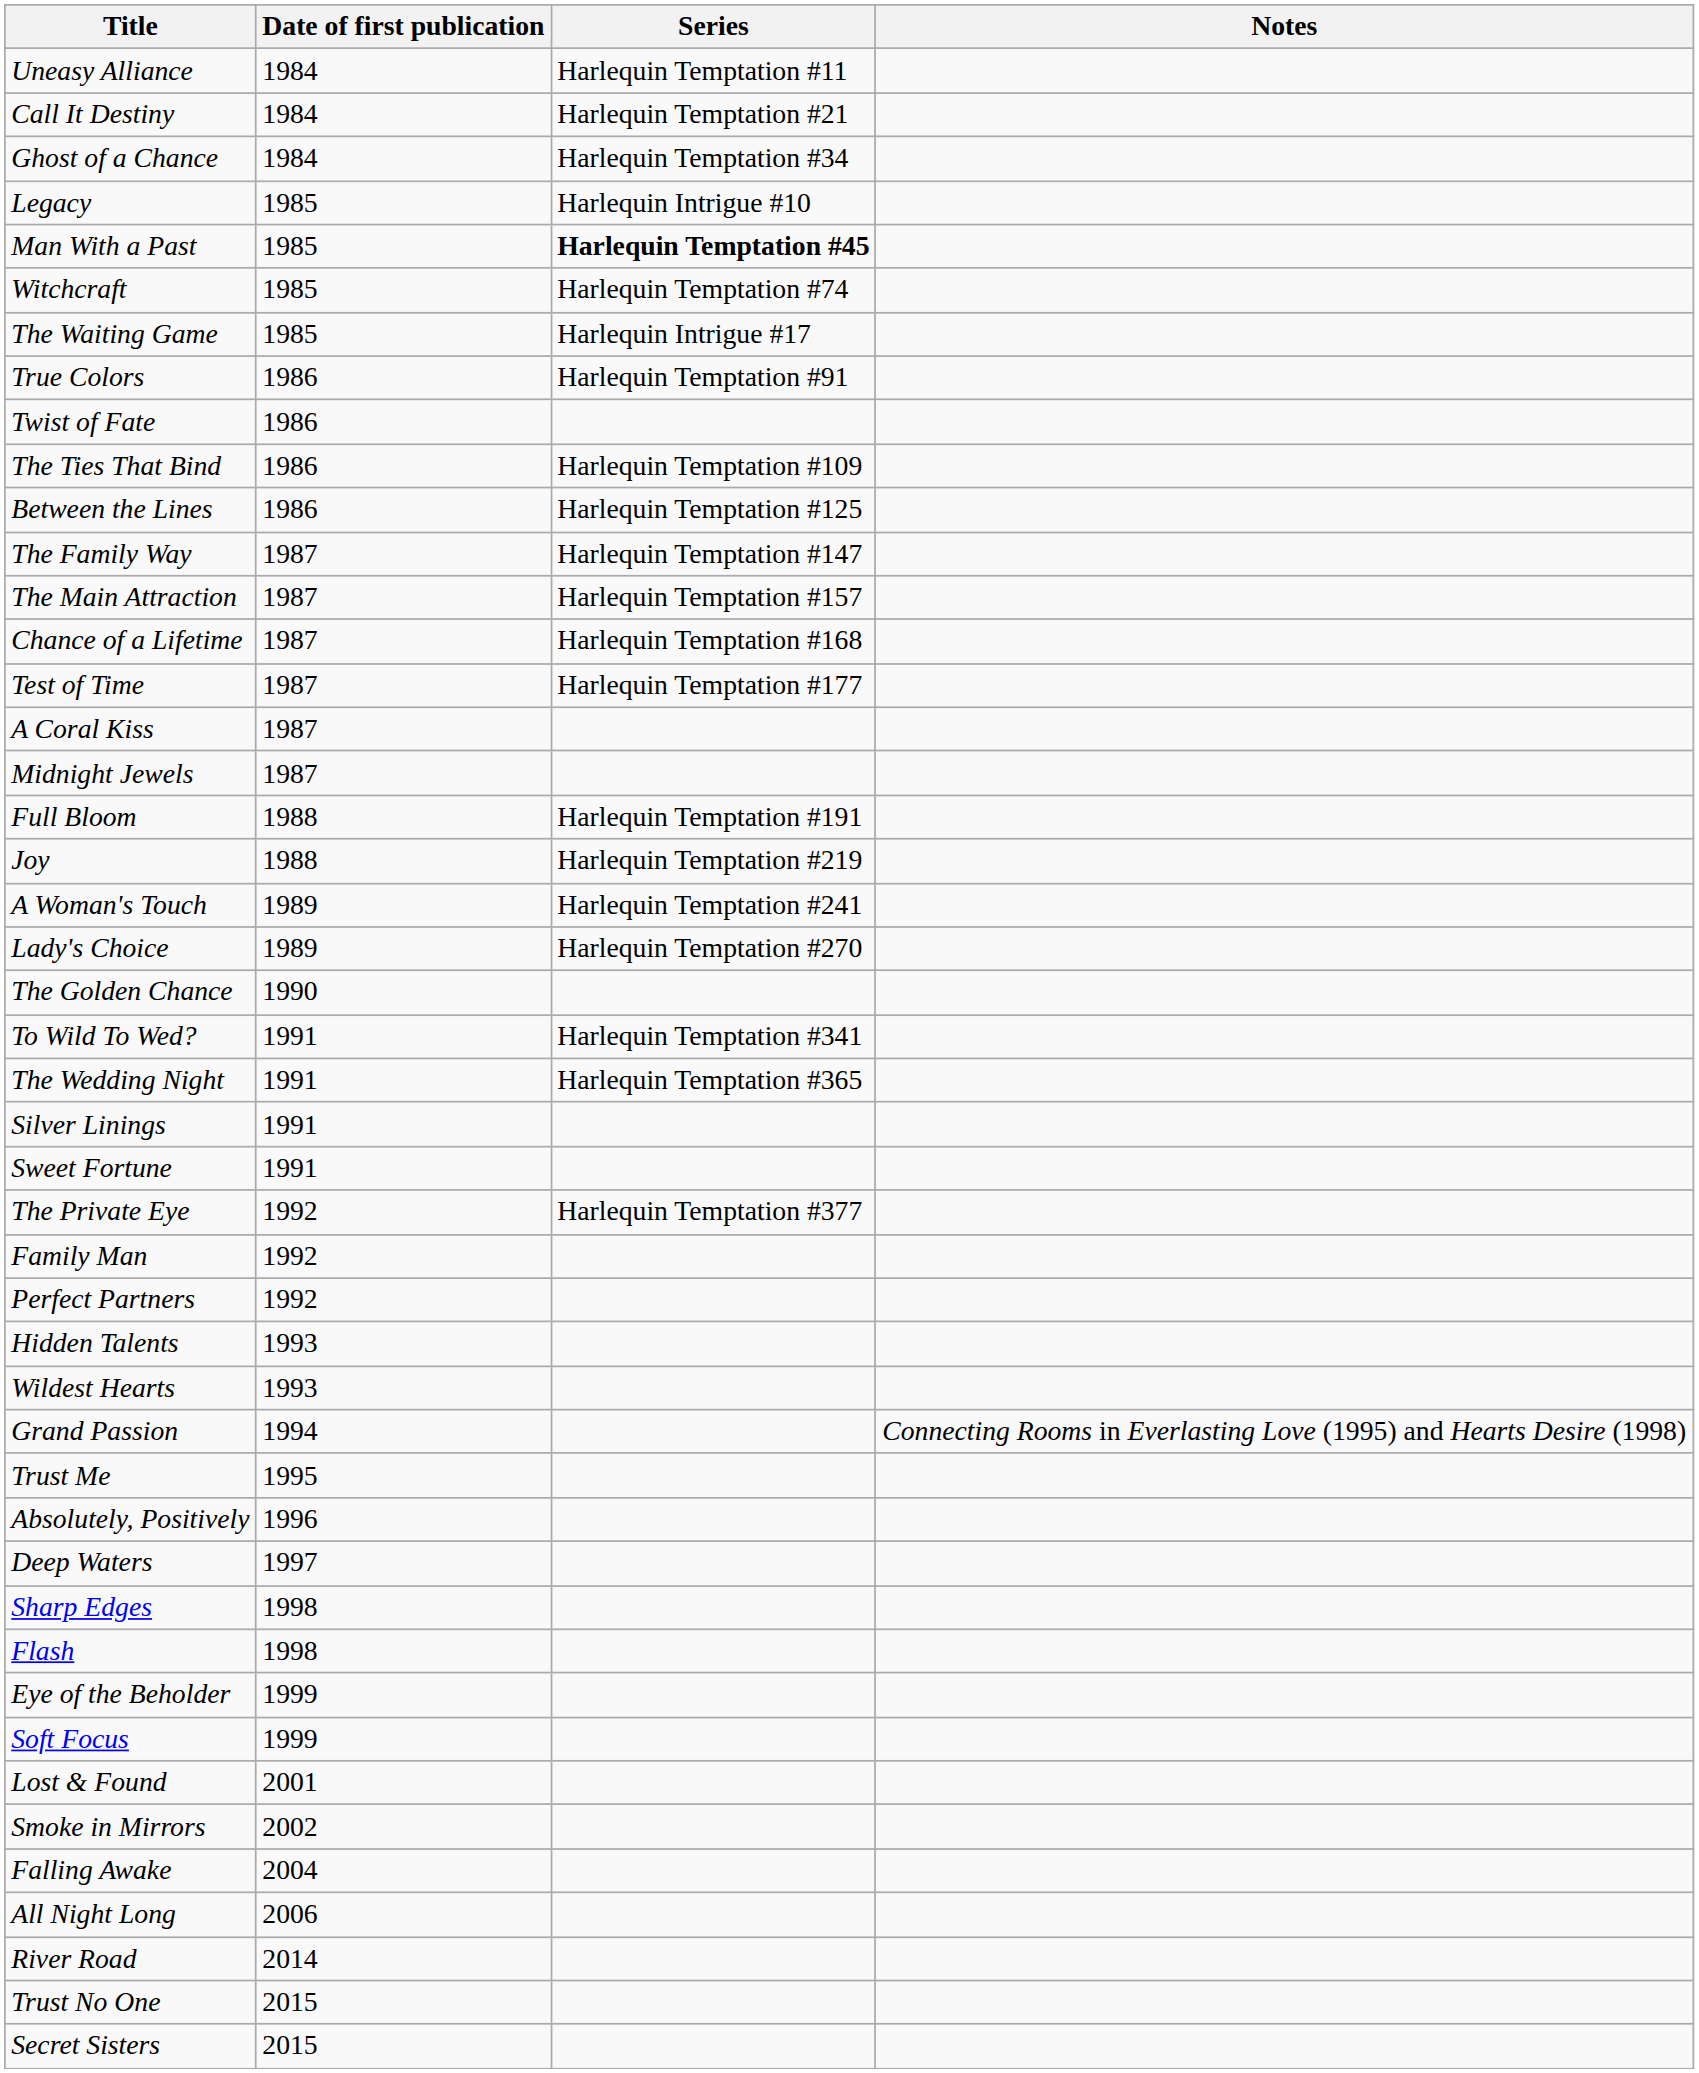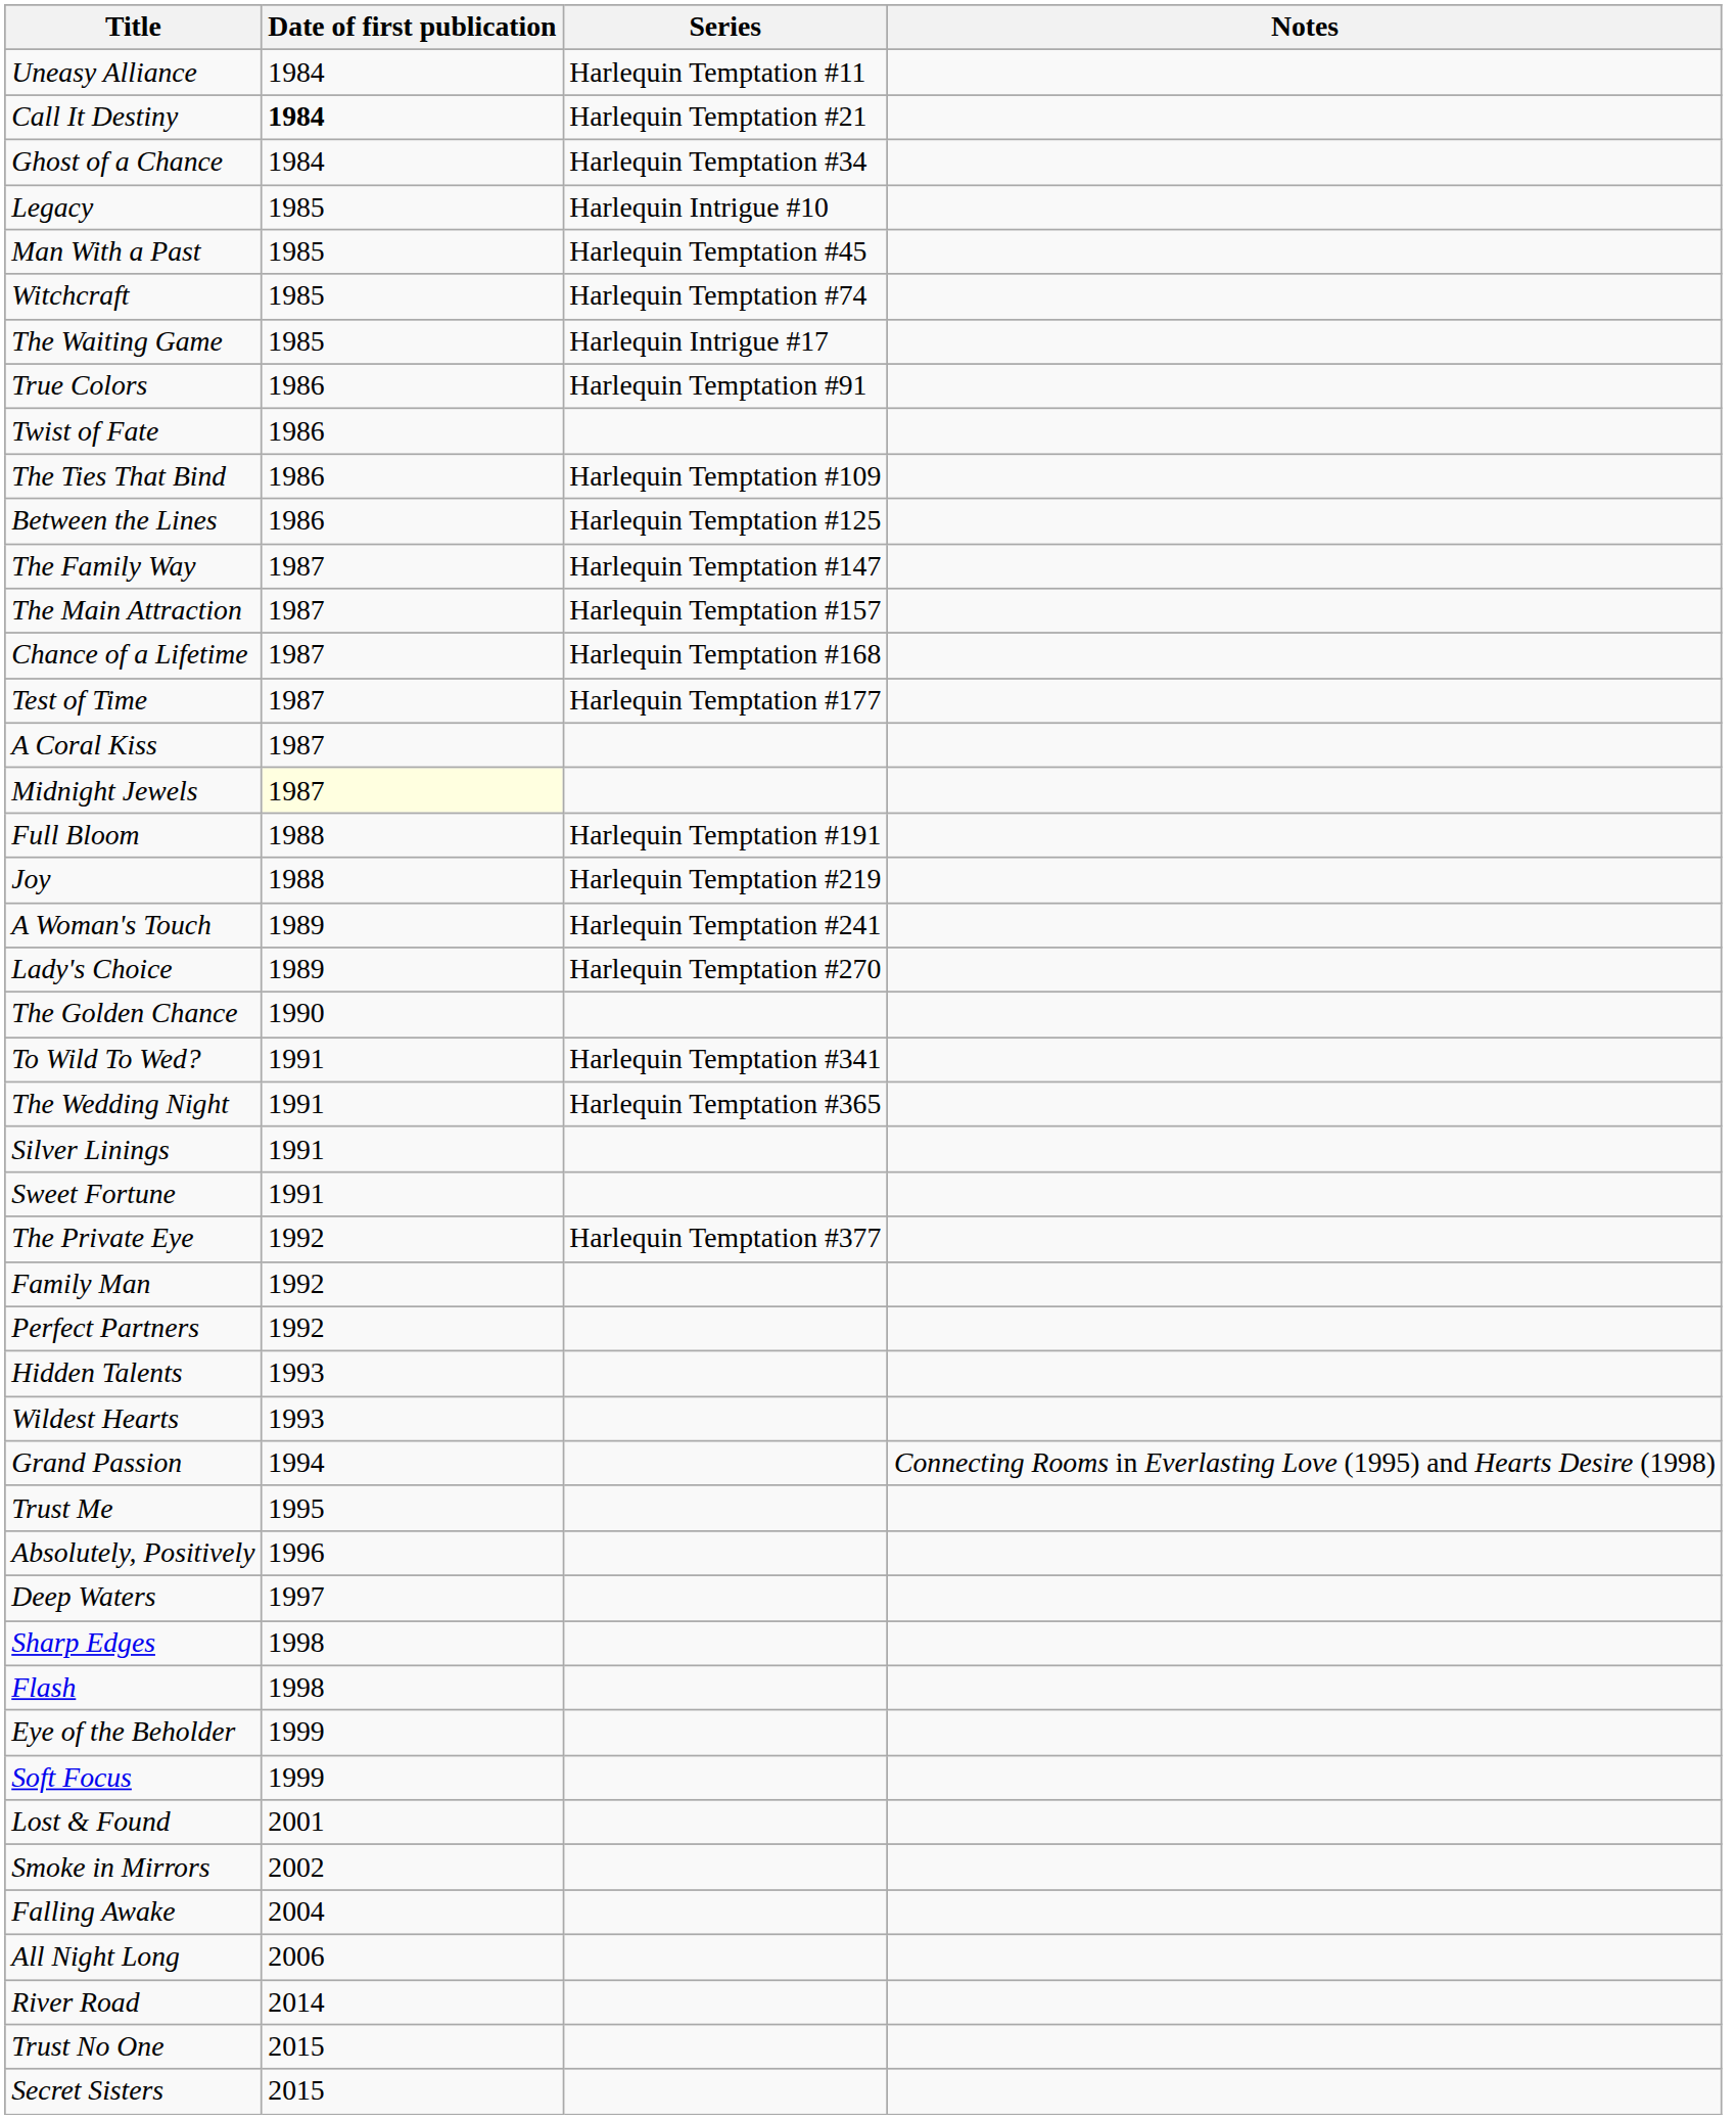Call It Destiny | Date of first publication: normal -> bold
Man With a Past | Series: bold -> normal
Midnight Jewels | Date of first publication: no background -> lightyellow background
